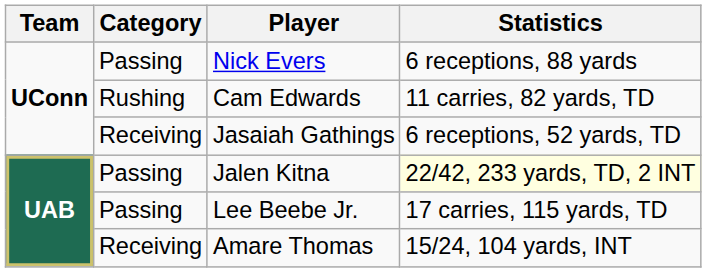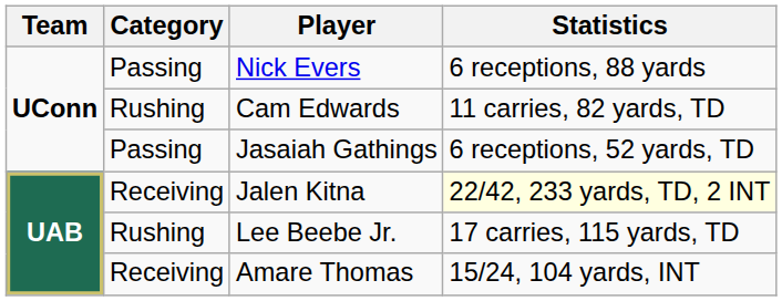Jasaiah Gathings | Category: Receiving -> Passing
Jalen Kitna | Category: Passing -> Receiving
Lee Beebe Jr. | Category: Passing -> Rushing
